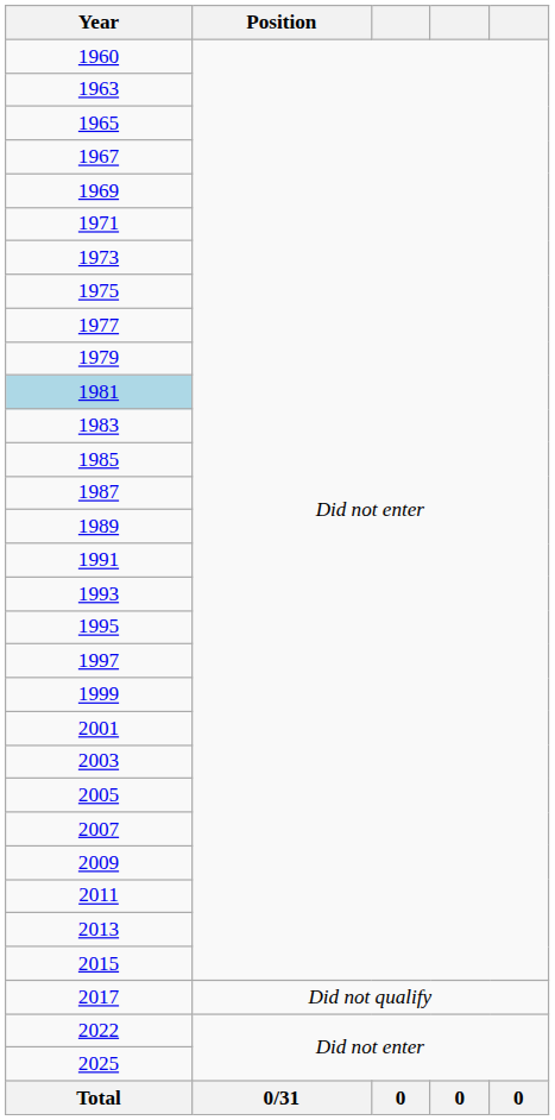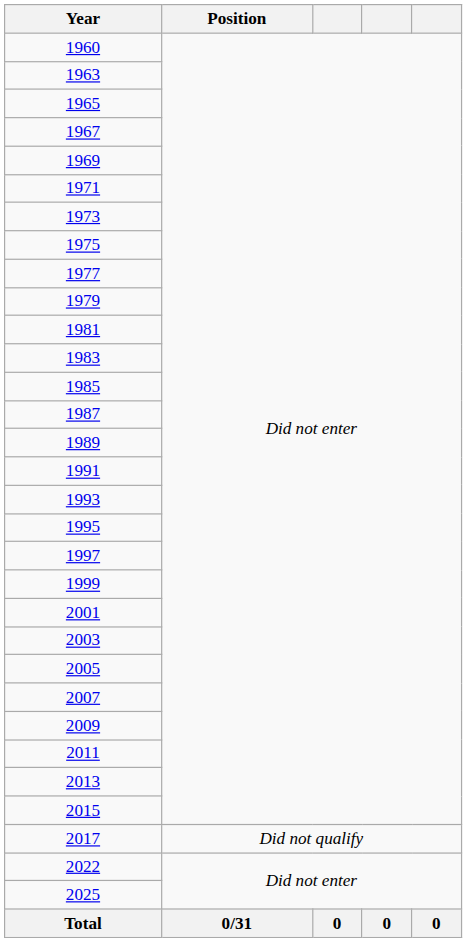1981 | Year: lightblue background -> no background
